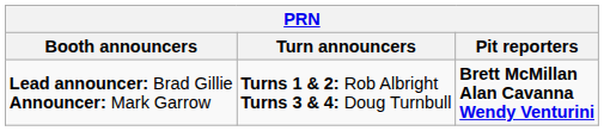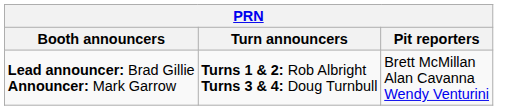Lead announcer: Brad Gillie Announcer: Mark Garrow | Pit reporters: bold -> normal
